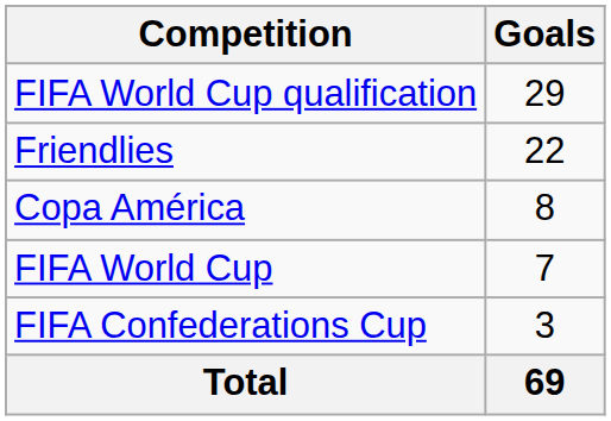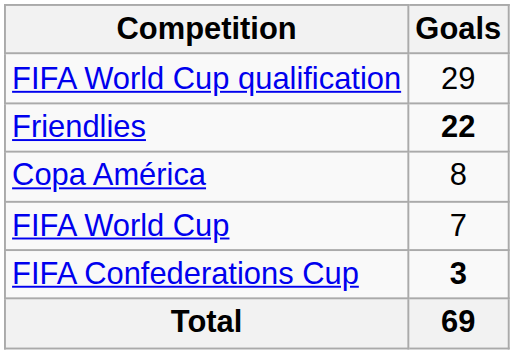Friendlies | Goals: normal -> bold
FIFA Confederations Cup | Goals: normal -> bold
